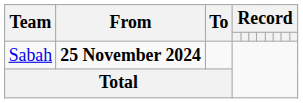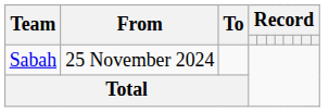Sabah | From: bold -> normal
